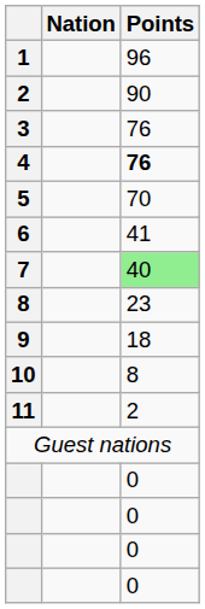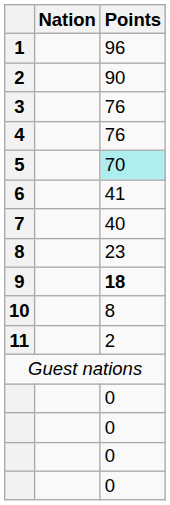4 | Points: bold -> normal
5 | Points: no background -> paleturquoise background
7 | Points: lightgreen background -> no background
9 | Points: normal -> bold
